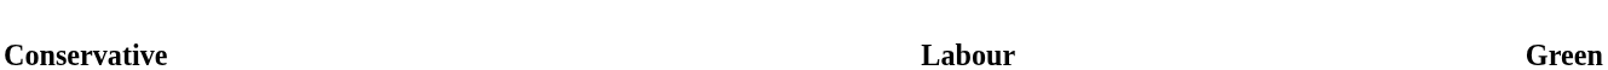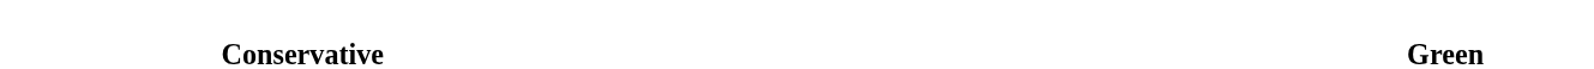- column: 15 | Labour
